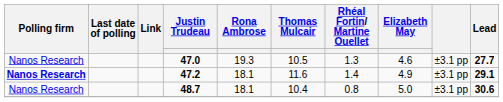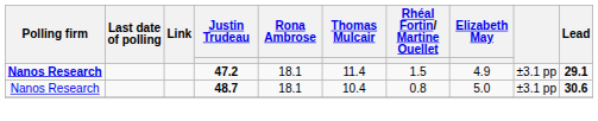- row: Nanos Research | 47.0 | 19.3 | 10.5 | 1.3 | 4.6 | ±3.1 pp | 27.7
47.2 | Thomas Mulcair: 11.6 -> 11.4
47.2 | Rhéal Fortin/ Martine Ouellet: 1.4 -> 1.5
